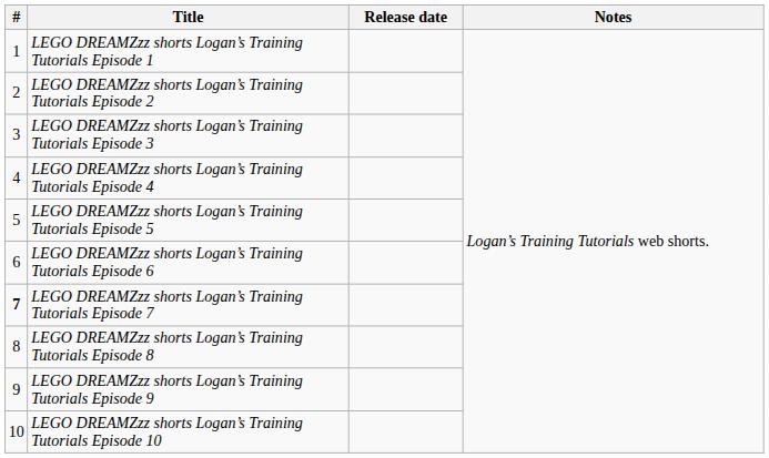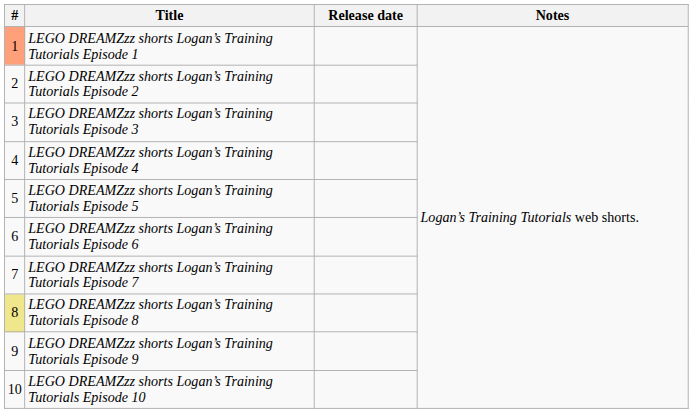LEGO DREAMZzz shorts Logan’s Training Tutorials Episode 1 | #: no background -> lightsalmon background
LEGO DREAMZzz shorts Logan’s Training Tutorials Episode 7 | #: bold -> normal
LEGO DREAMZzz shorts Logan’s Training Tutorials Episode 8 | #: no background -> khaki background
